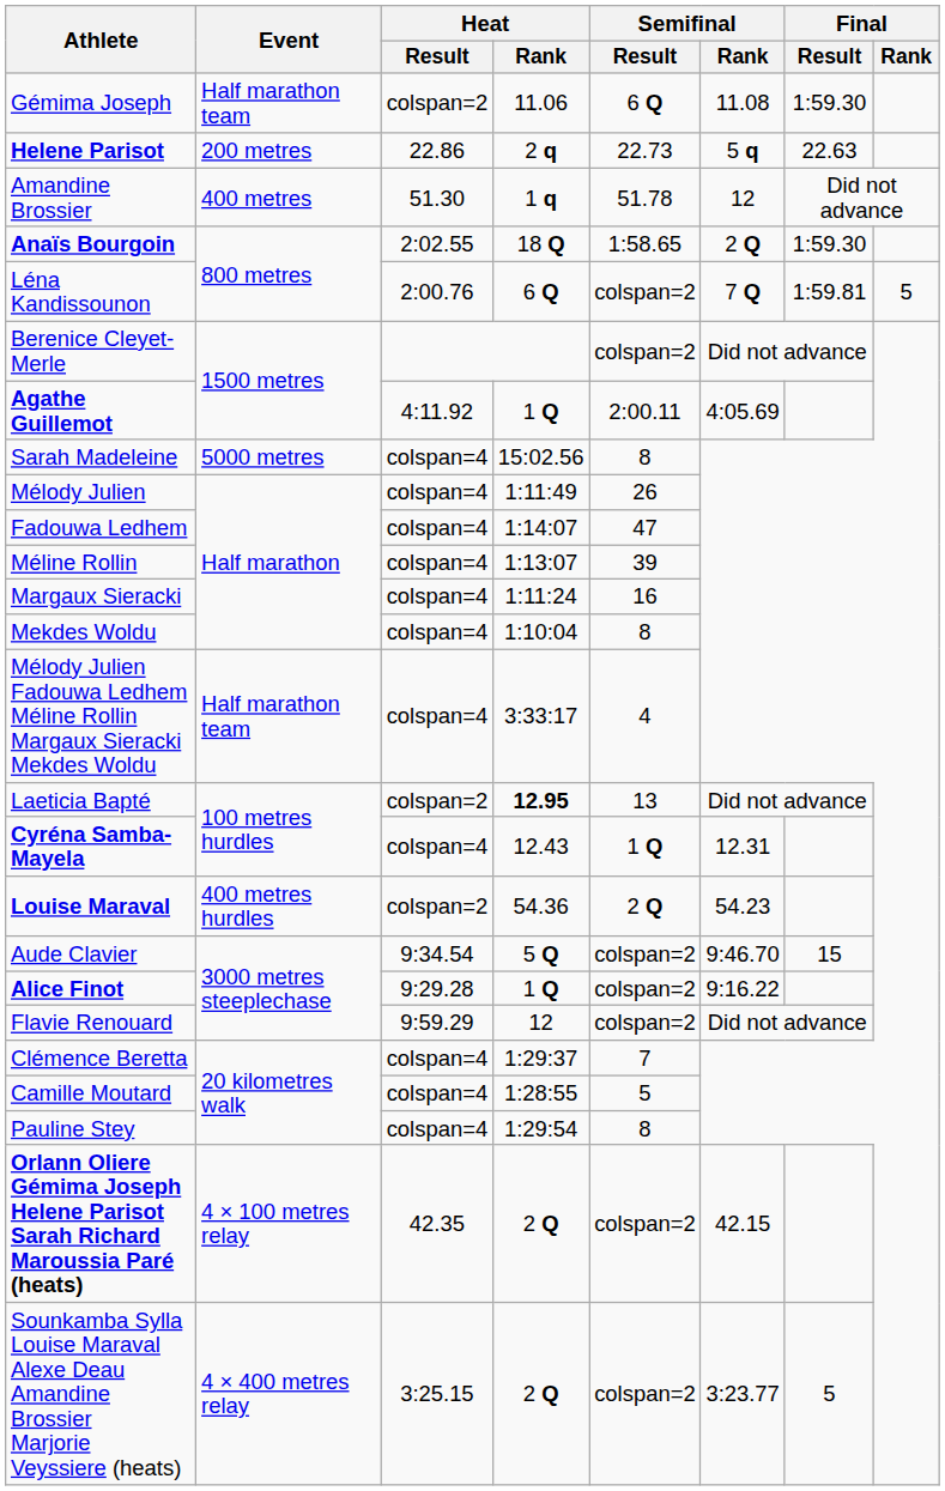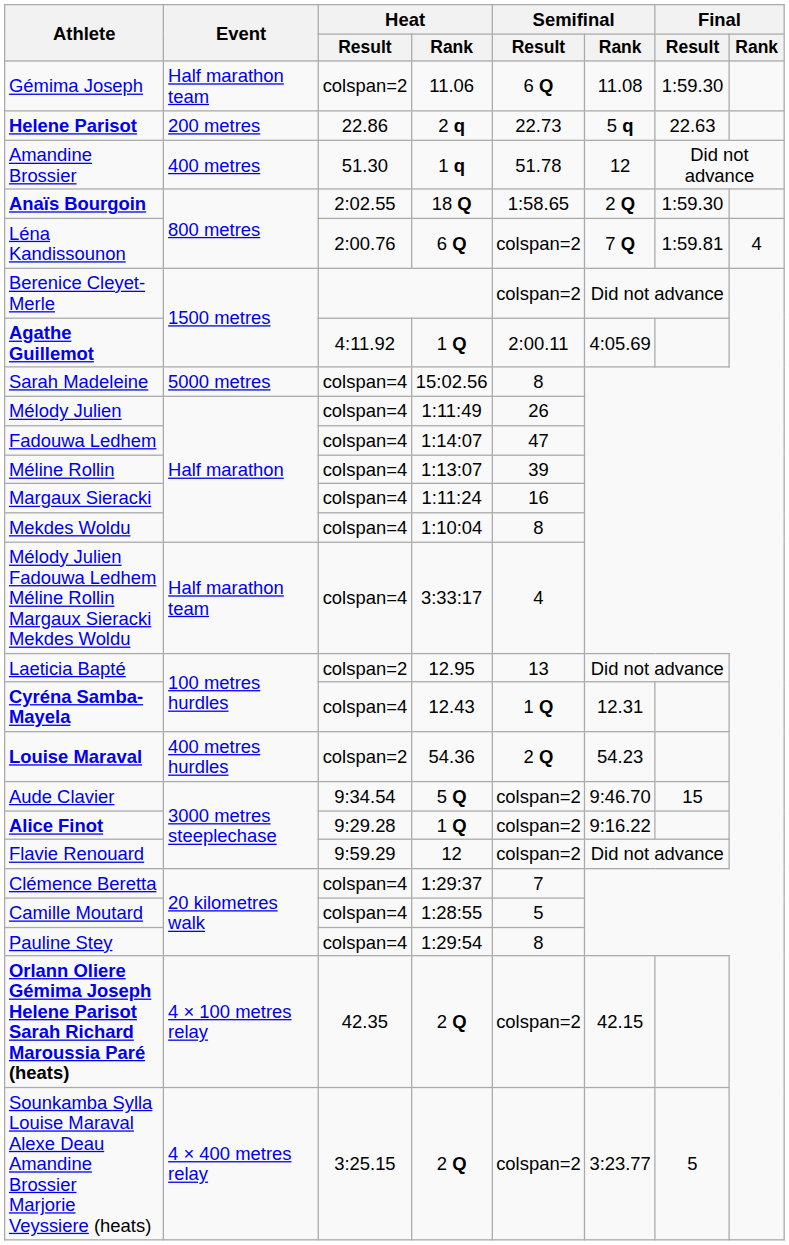Léna Kandissounon | Final / Rank: 5 -> 4
Laeticia Bapté | Heat / Rank: bold -> normal
